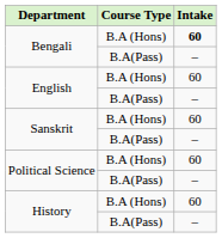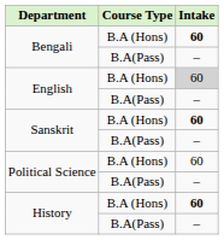English / B.A (Hons) | Intake: no background -> lightgrey background
Sanskrit / B.A (Hons) | Intake: normal -> bold
History / B.A (Hons) | Intake: normal -> bold
